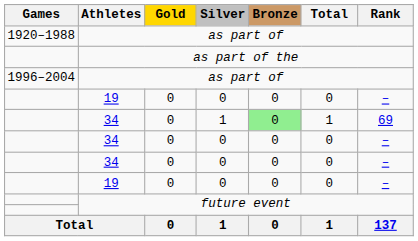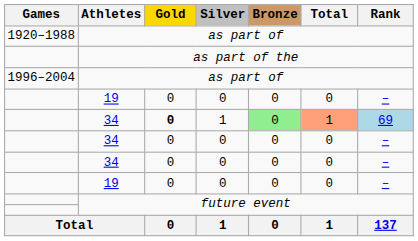34 / 1 | Gold: normal -> bold
34 / 1 | Total: no background -> lightsalmon background
34 / 1 | Rank: no background -> lightblue background
